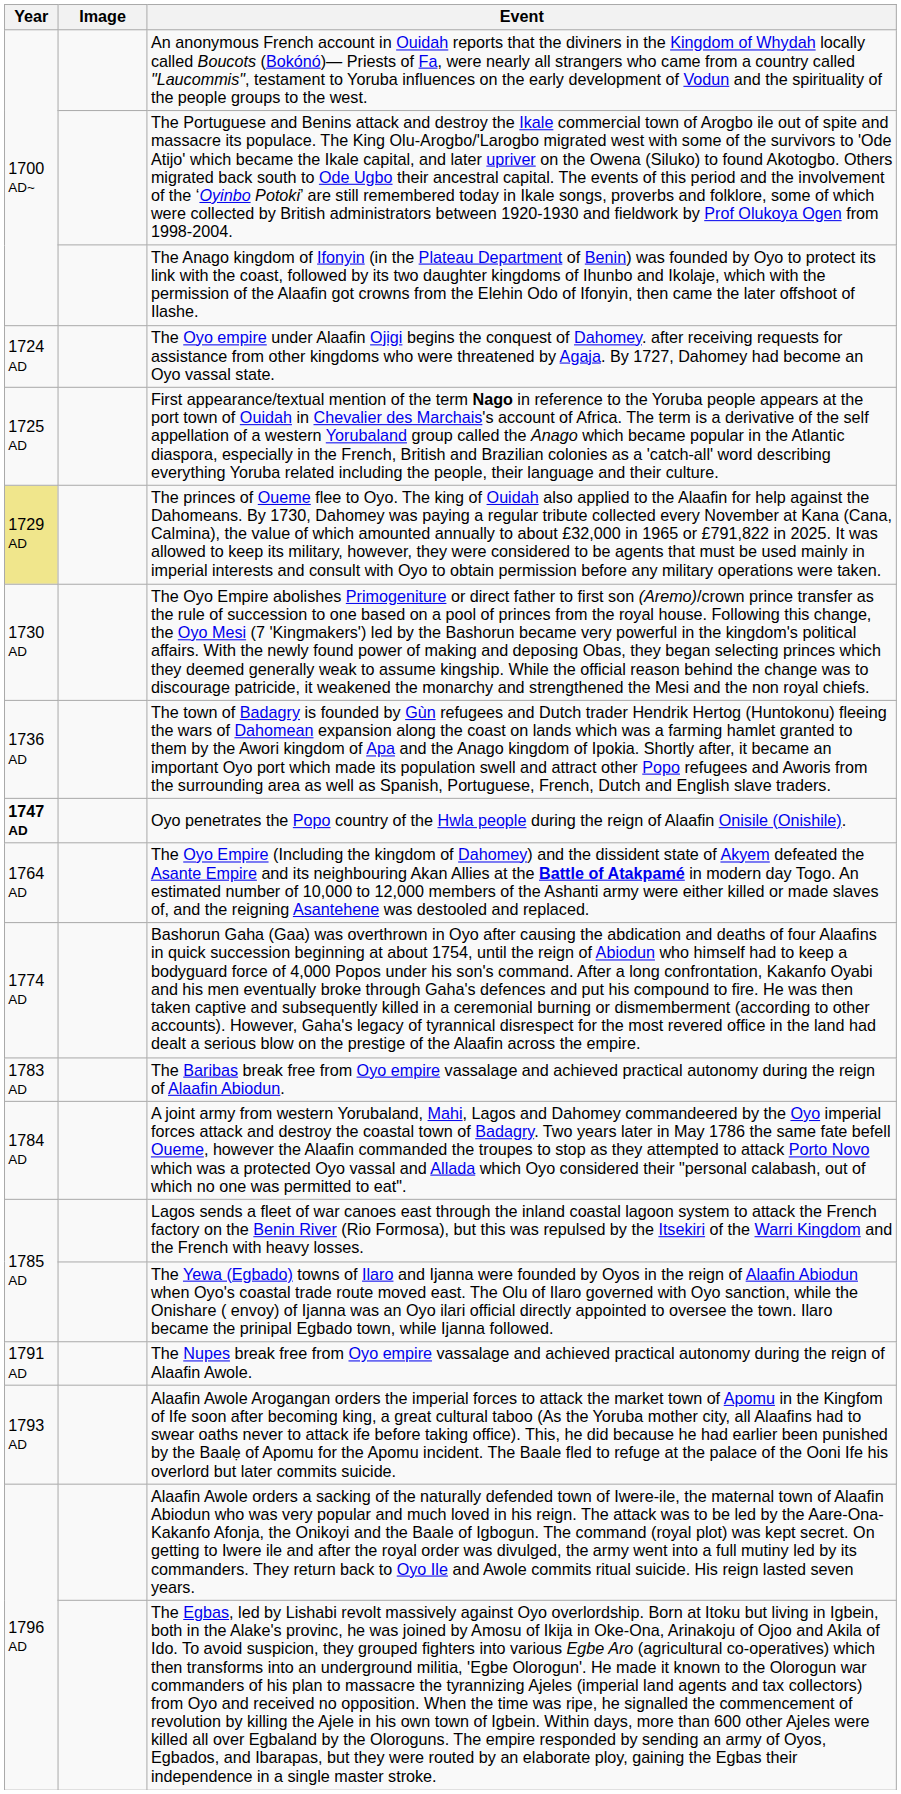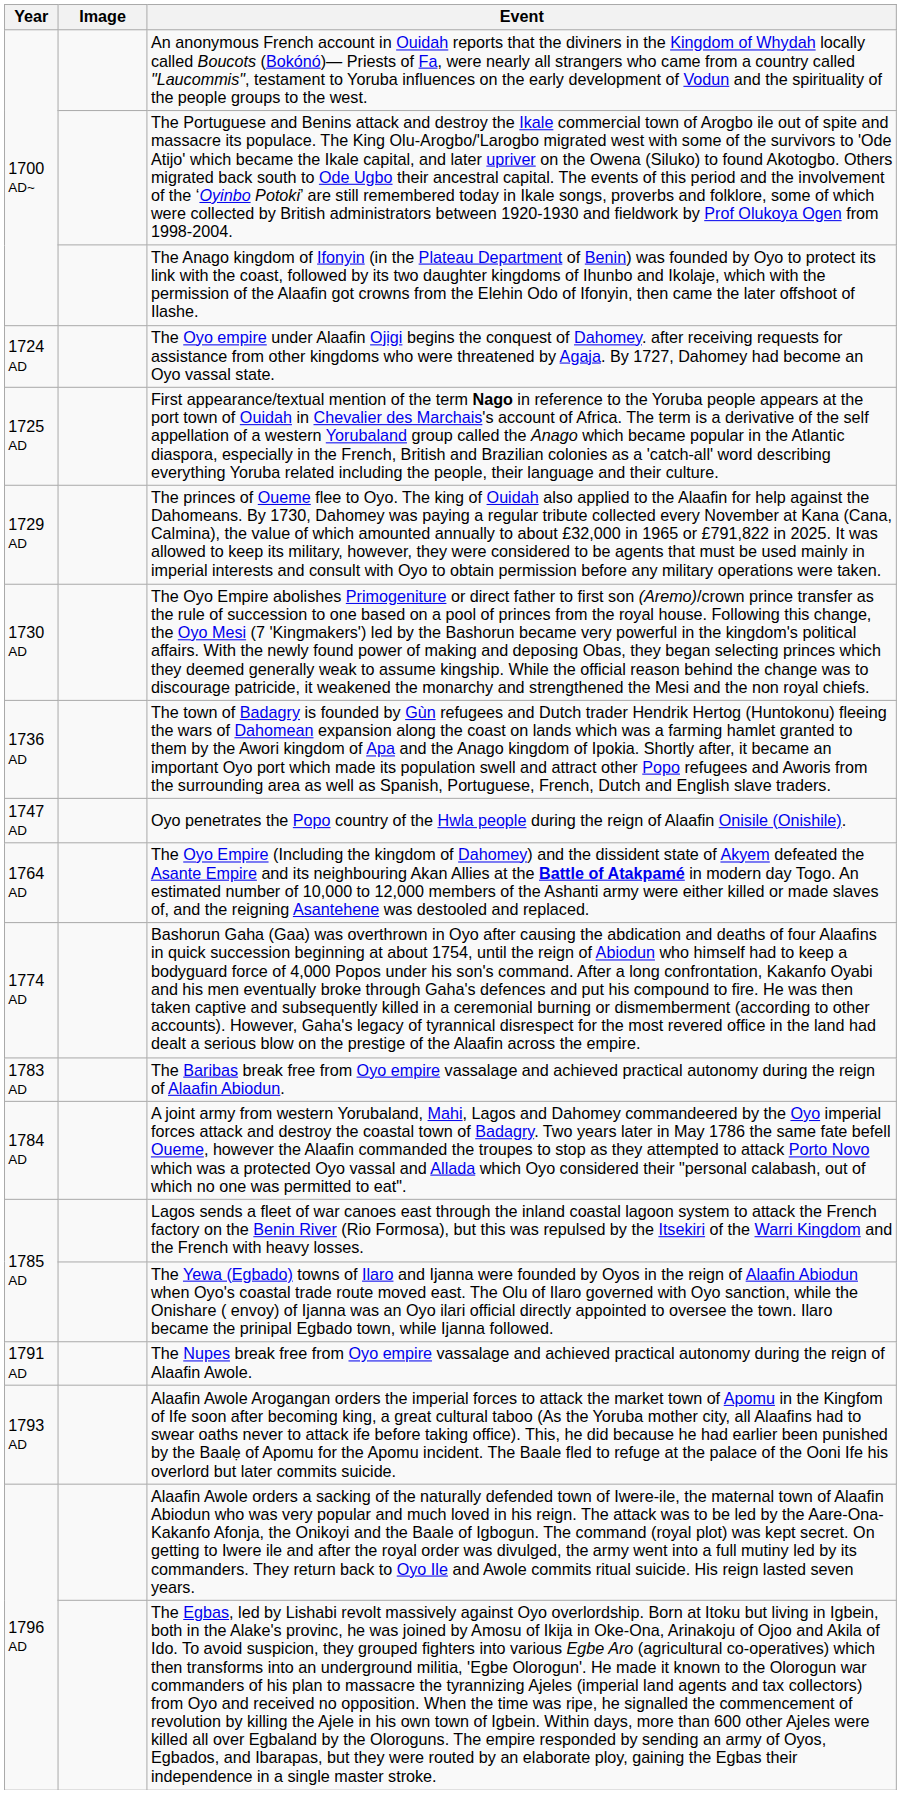row 7 | Year: khaki background -> no background
row 10 | Year: bold -> normal
